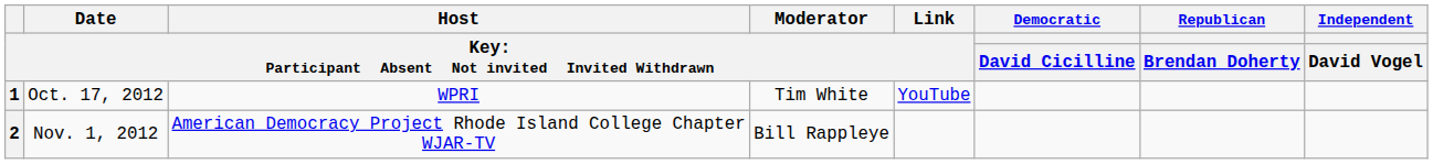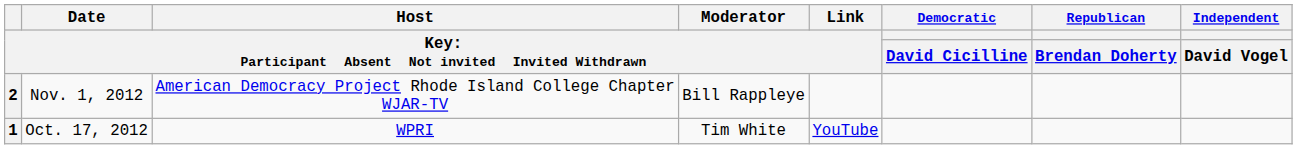rows swapped: 1 <-> 2
